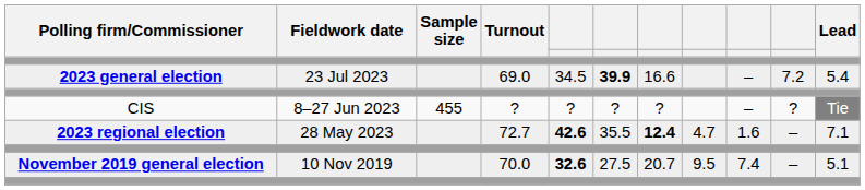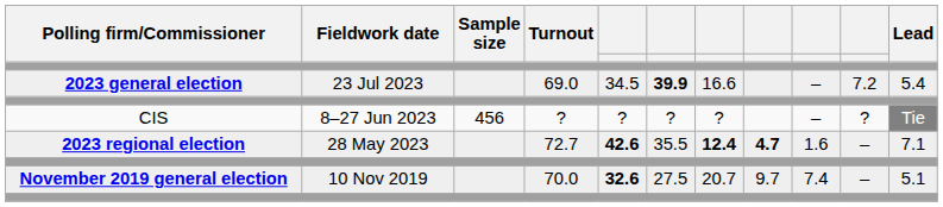CIS | Sample size: 455 -> 456
2023 regional election | column 8: normal -> bold
November 2019 general election | column 8: 9.5 -> 9.7
